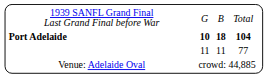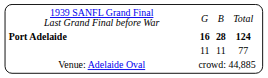Port Adelaide | column 2: 10 -> 16
Port Adelaide | column 3: 18 -> 28
Port Adelaide | column 4: 104 -> 124
